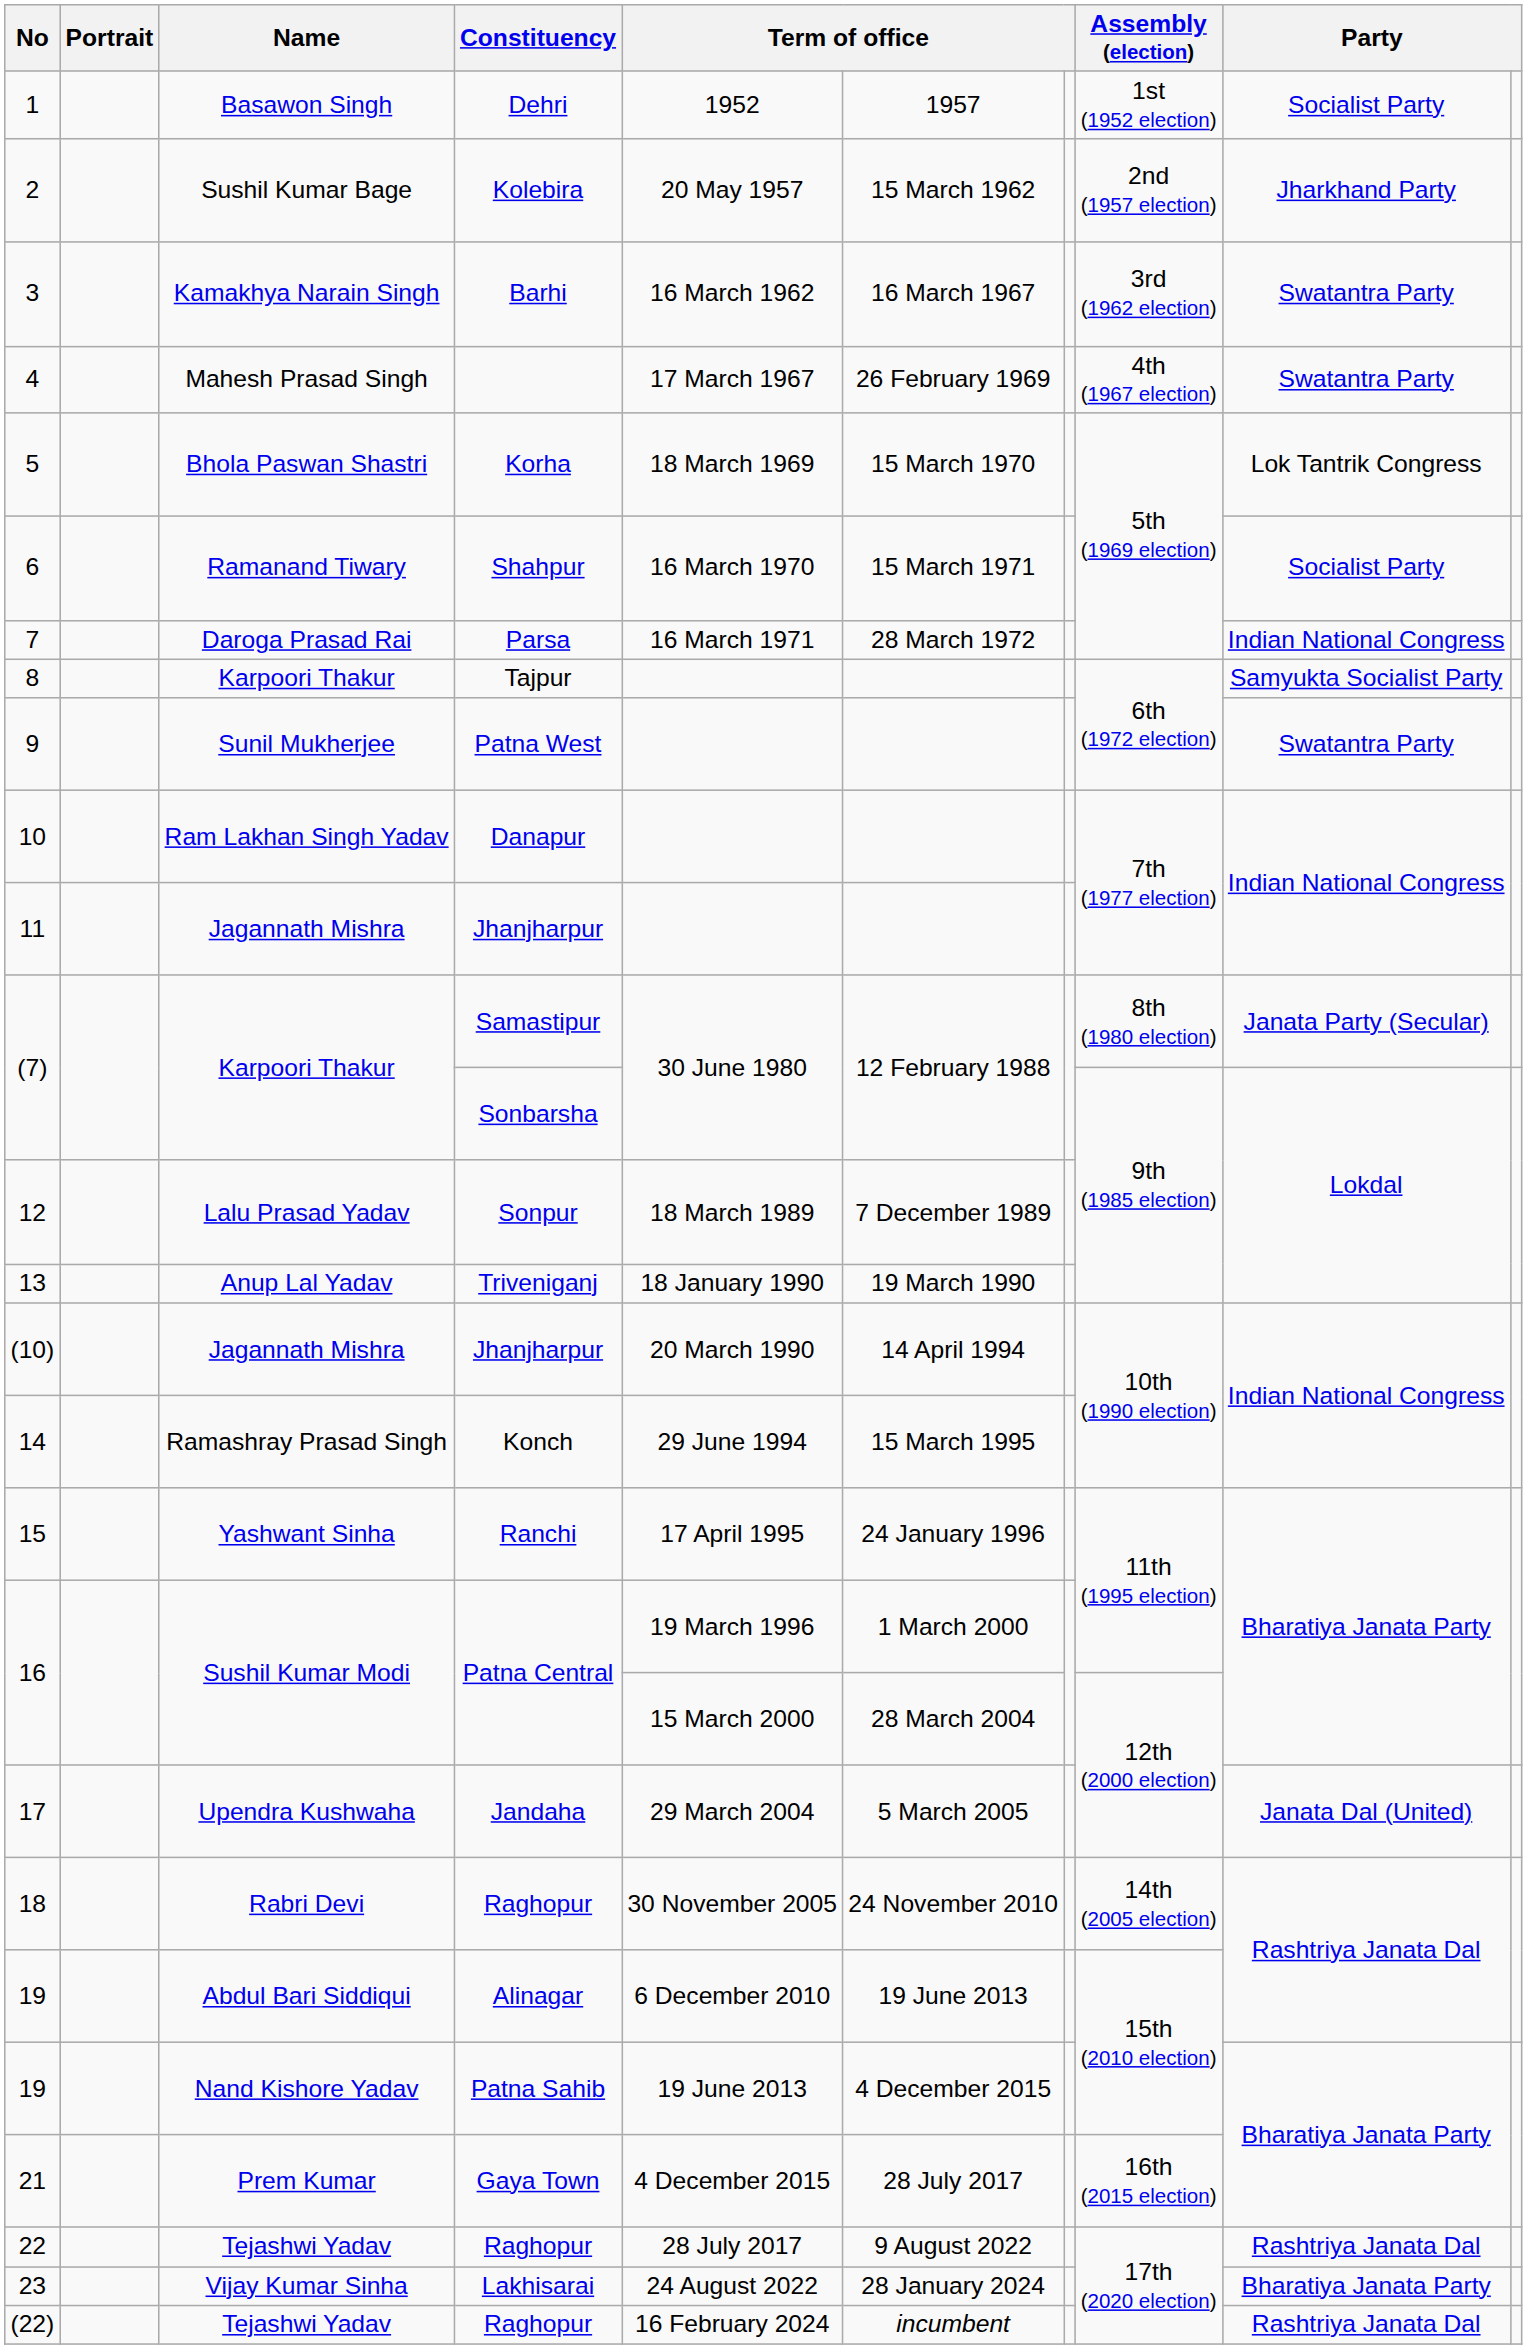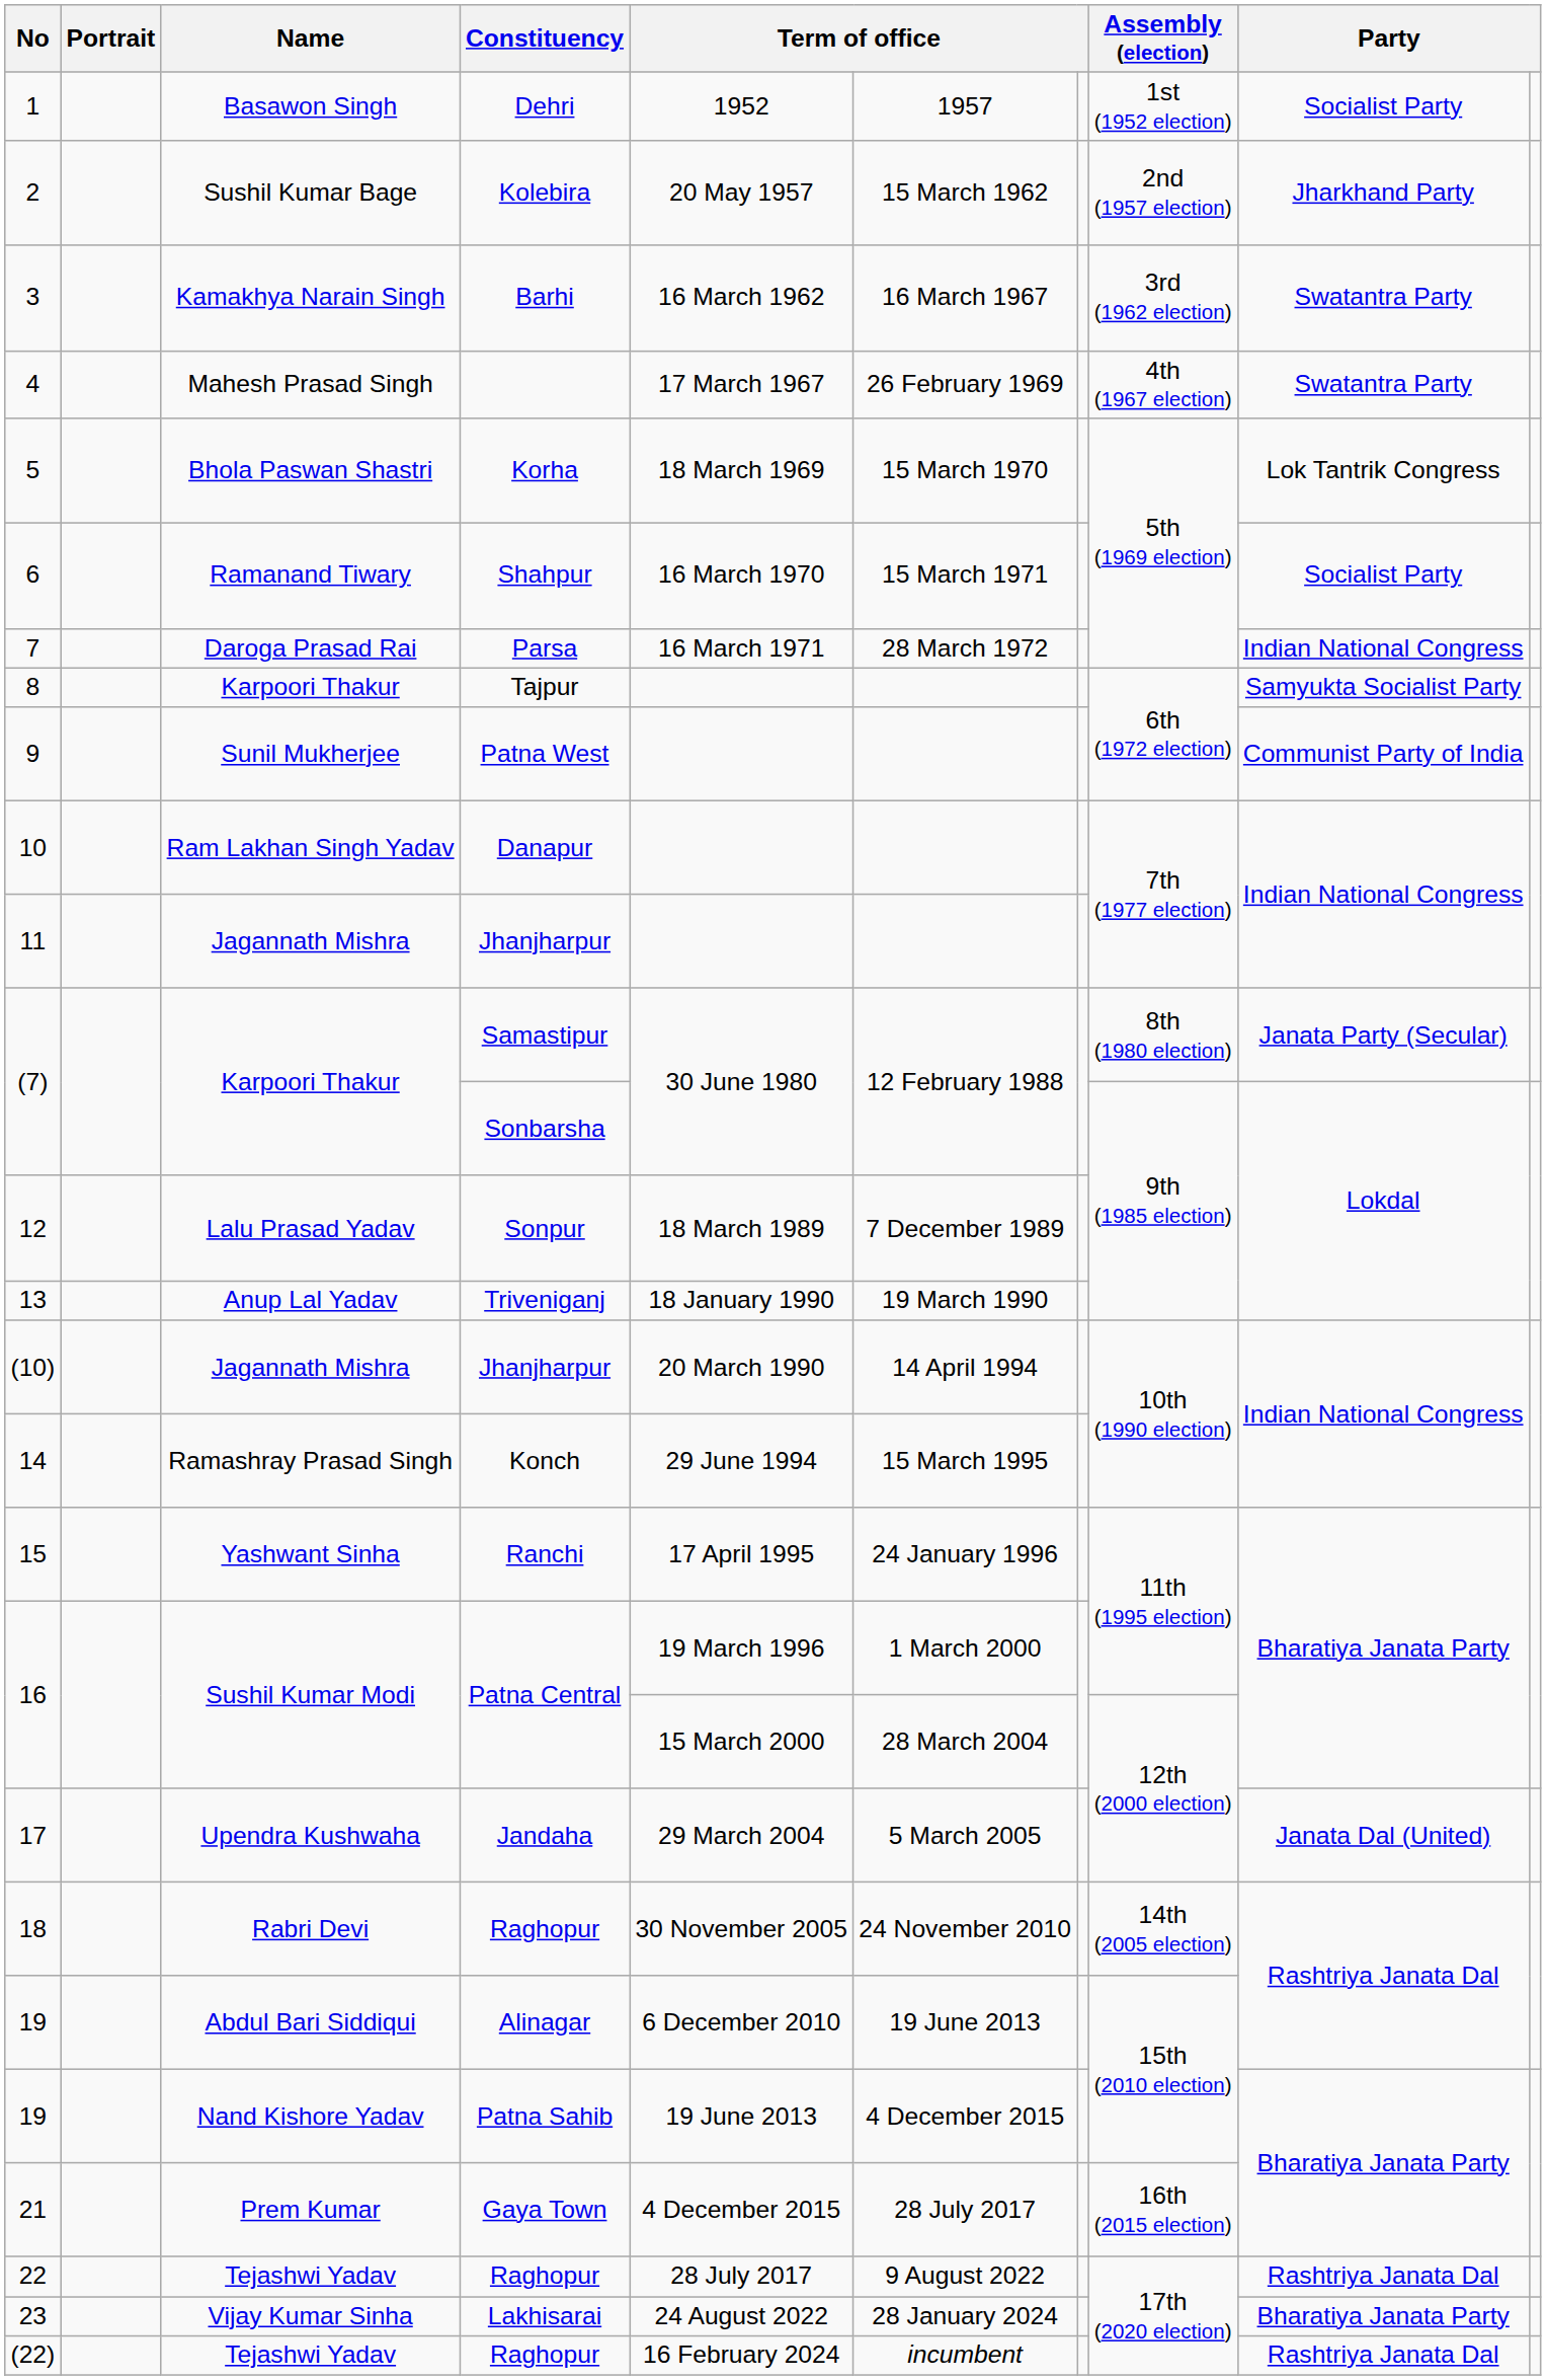9 | column 9: Swatantra Party -> Communist Party of India
